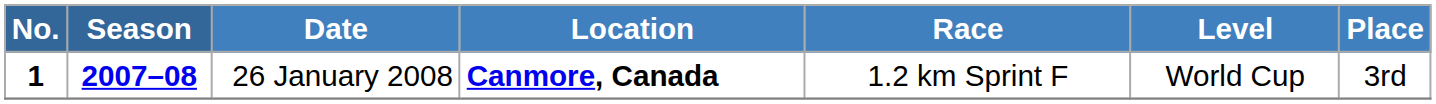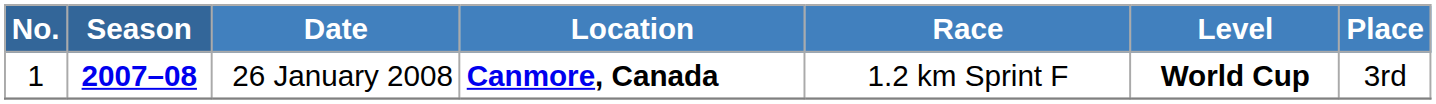26 January 2008 | No.: bold -> normal
26 January 2008 | Level: normal -> bold
